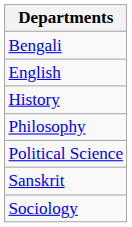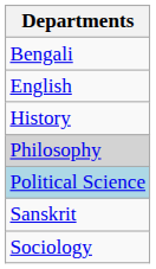row 5 | column 1: no background -> lightgrey background
row 6 | column 1: no background -> lightblue background
